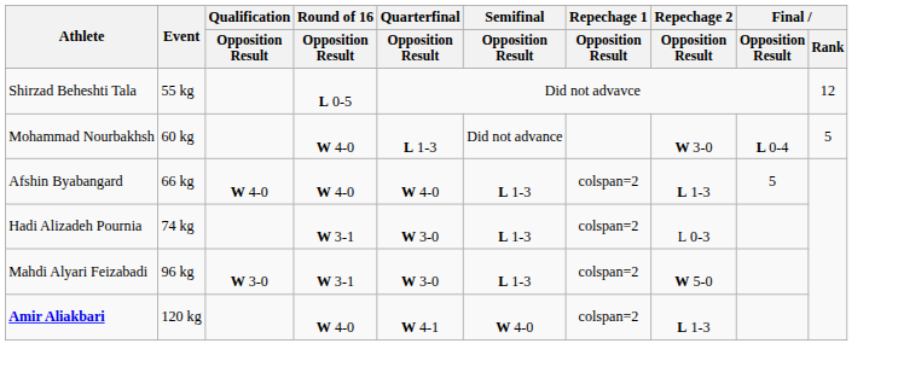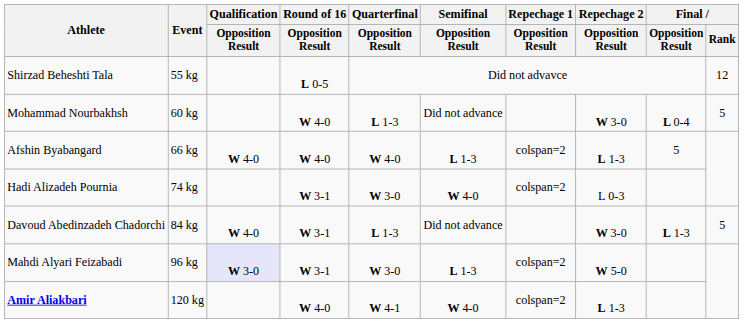Hadi Alizadeh Pournia | Semifinal / Opposition Result: L 1-3 -> W 4-0
+ row: Davoud Abedinzadeh Chadorchi | 84 kg | W 4-0 | W 3-1 | L 1-3 | Did not advance | W 3-0 | L 1-3 | 5
Mahdi Alyari Feizabadi | Qualification / Opposition Result: no background -> lavender background
